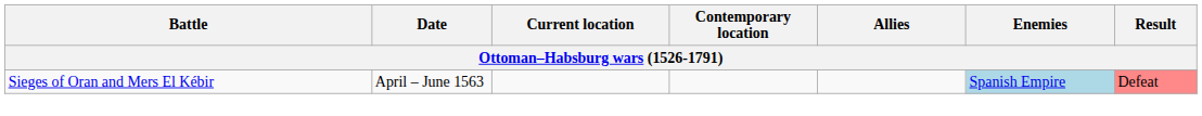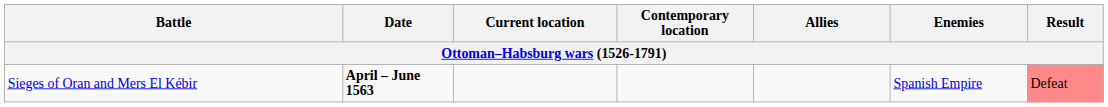Sieges of Oran and Mers El Kébir | Date: normal -> bold
Sieges of Oran and Mers El Kébir | Enemies: lightblue background -> no background
